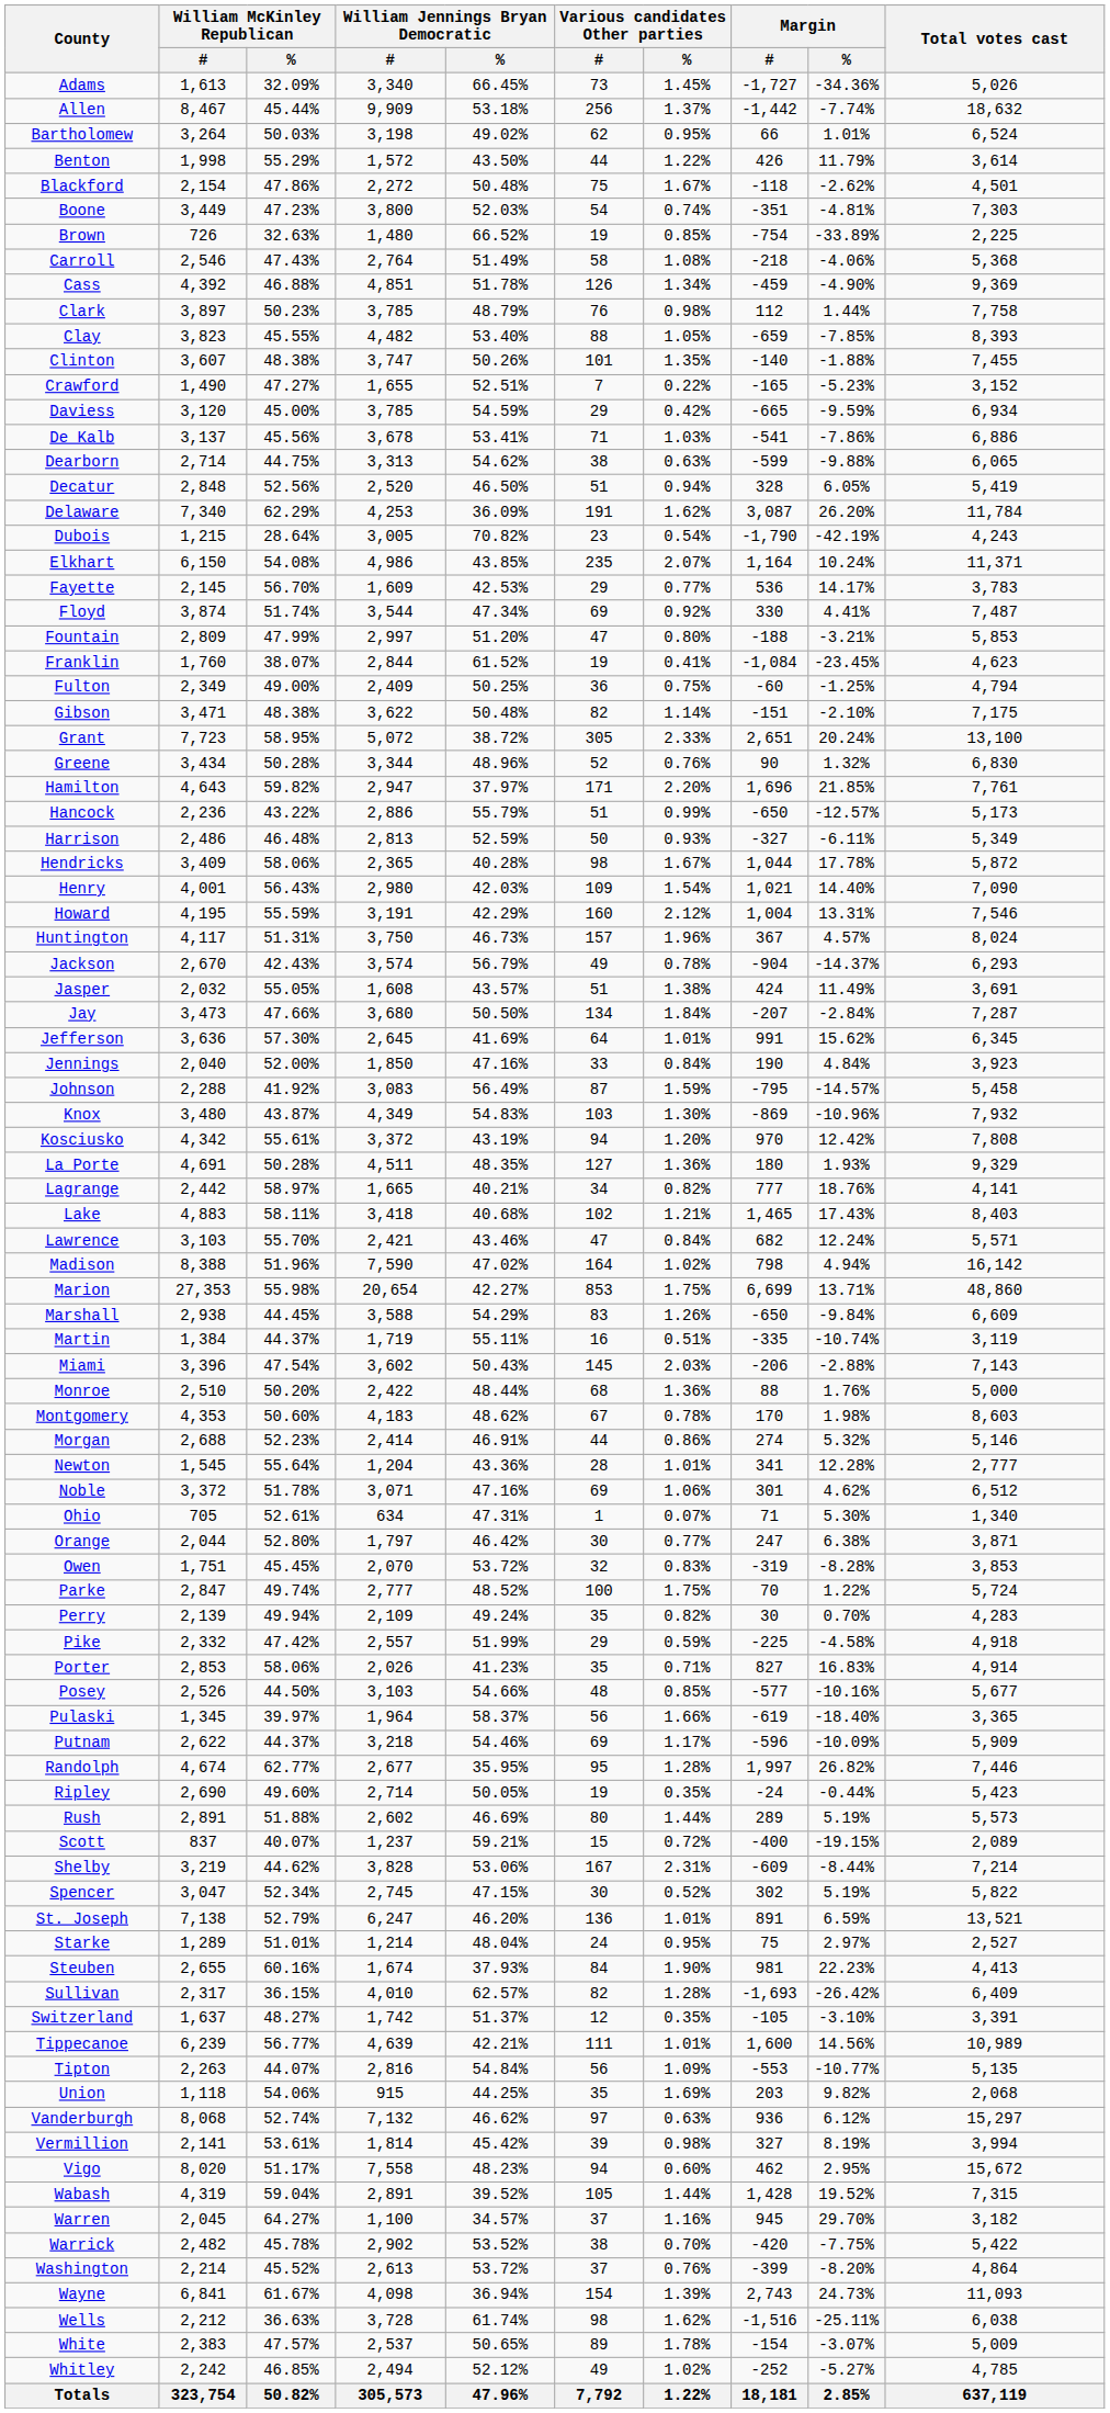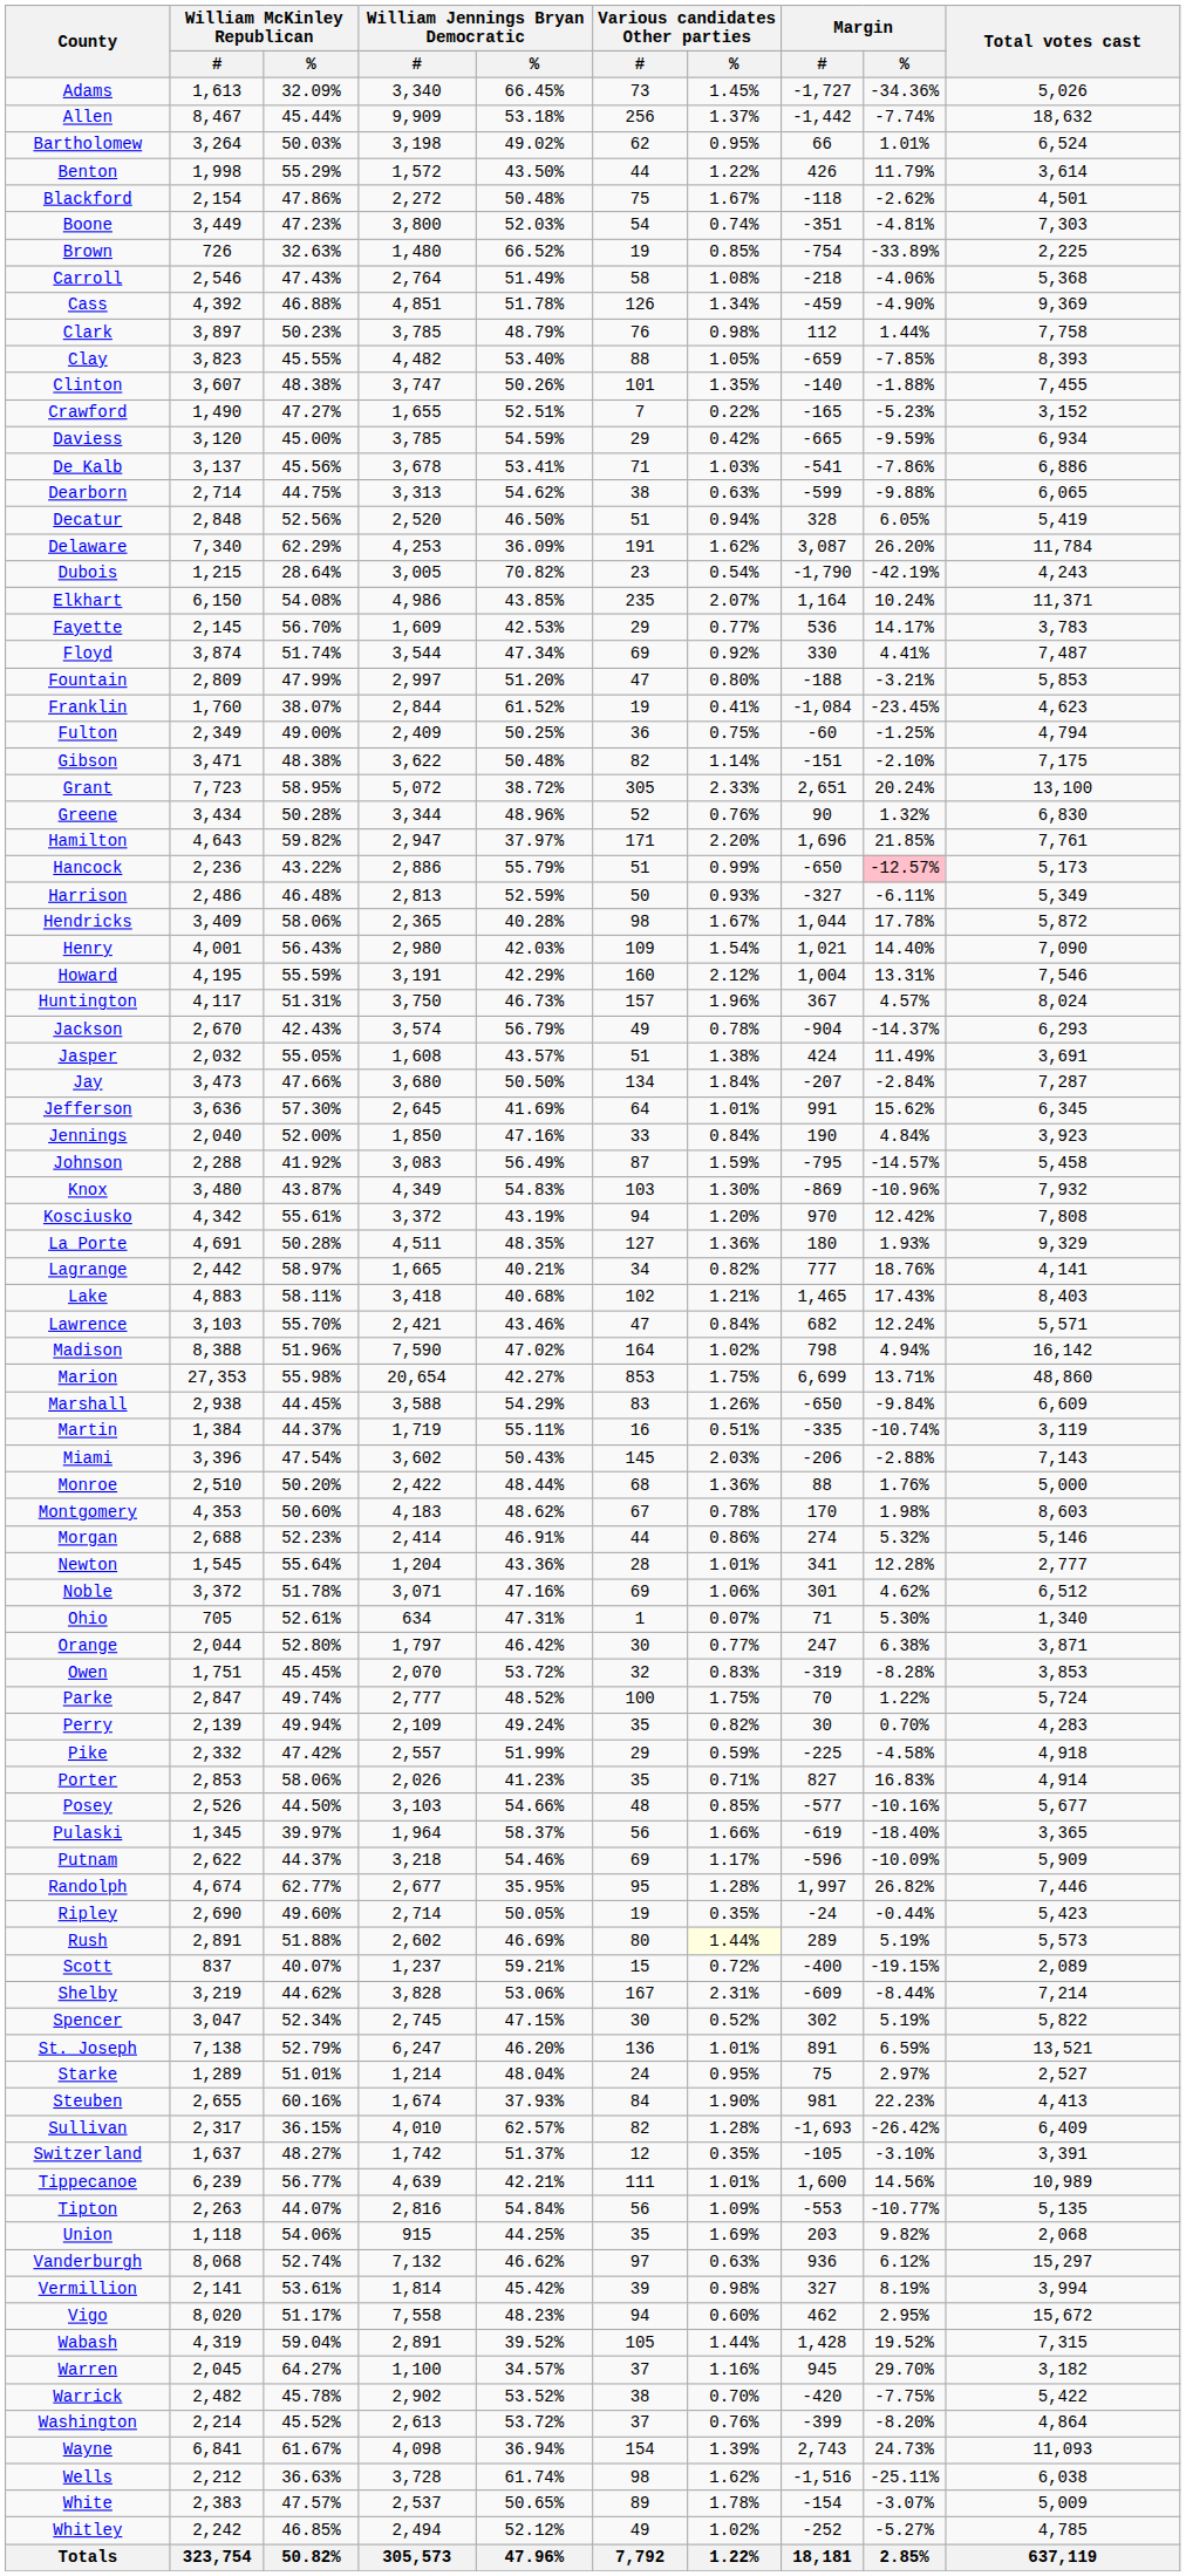Hancock | Margin / %: no background -> pink background
Rush | Various candidates Other parties / %: no background -> lightyellow background
